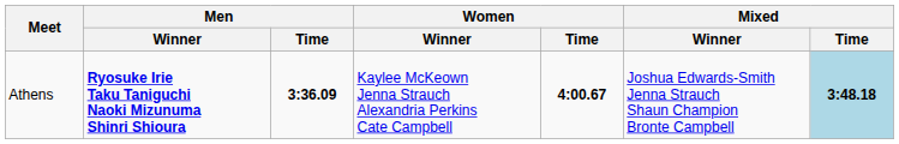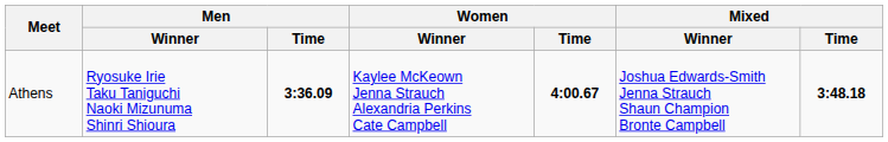Athens | Men / Winner: bold -> normal
Athens | Mixed / Time: lightblue background -> no background
